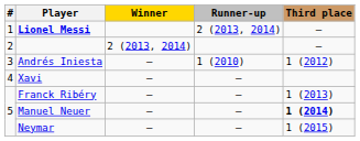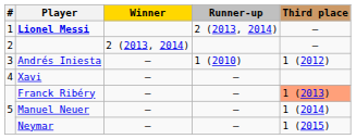Franck Ribéry | Third place: no background -> lightsalmon background
Manuel Neuer | Third place: bold -> normal
